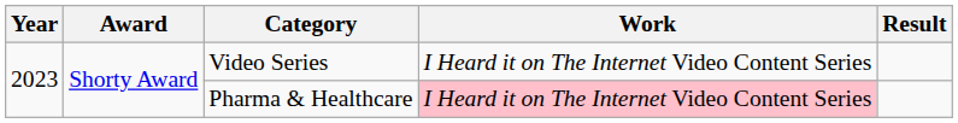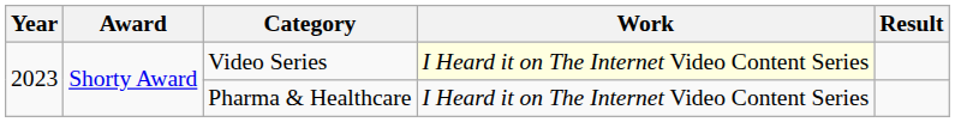Video Series | Work: no background -> lightyellow background
Pharma & Healthcare | Work: pink background -> no background
